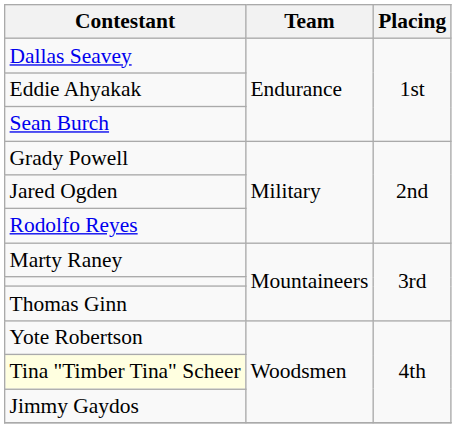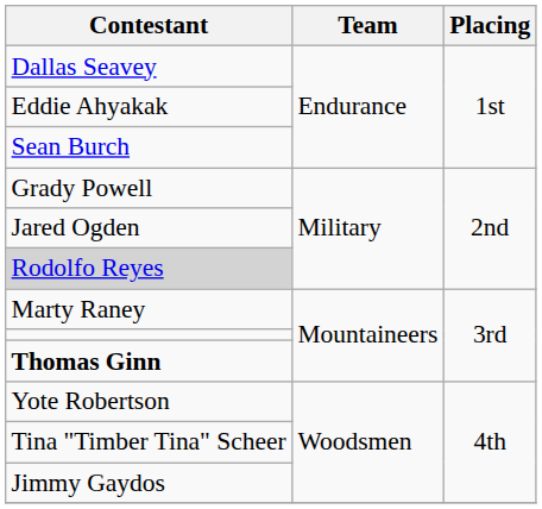Rodolfo Reyes | Contestant: no background -> lightgrey background
Thomas Ginn | Contestant: normal -> bold
Tina "Timber Tina" Scheer | Contestant: lightyellow background -> no background
